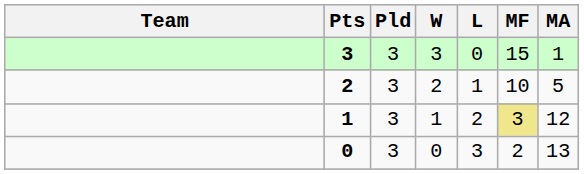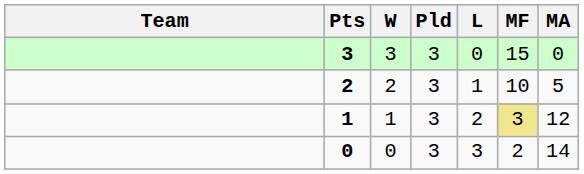columns swapped: Pld <-> W
row 2 | MA: 1 -> 0
row 5 | MA: 13 -> 14
